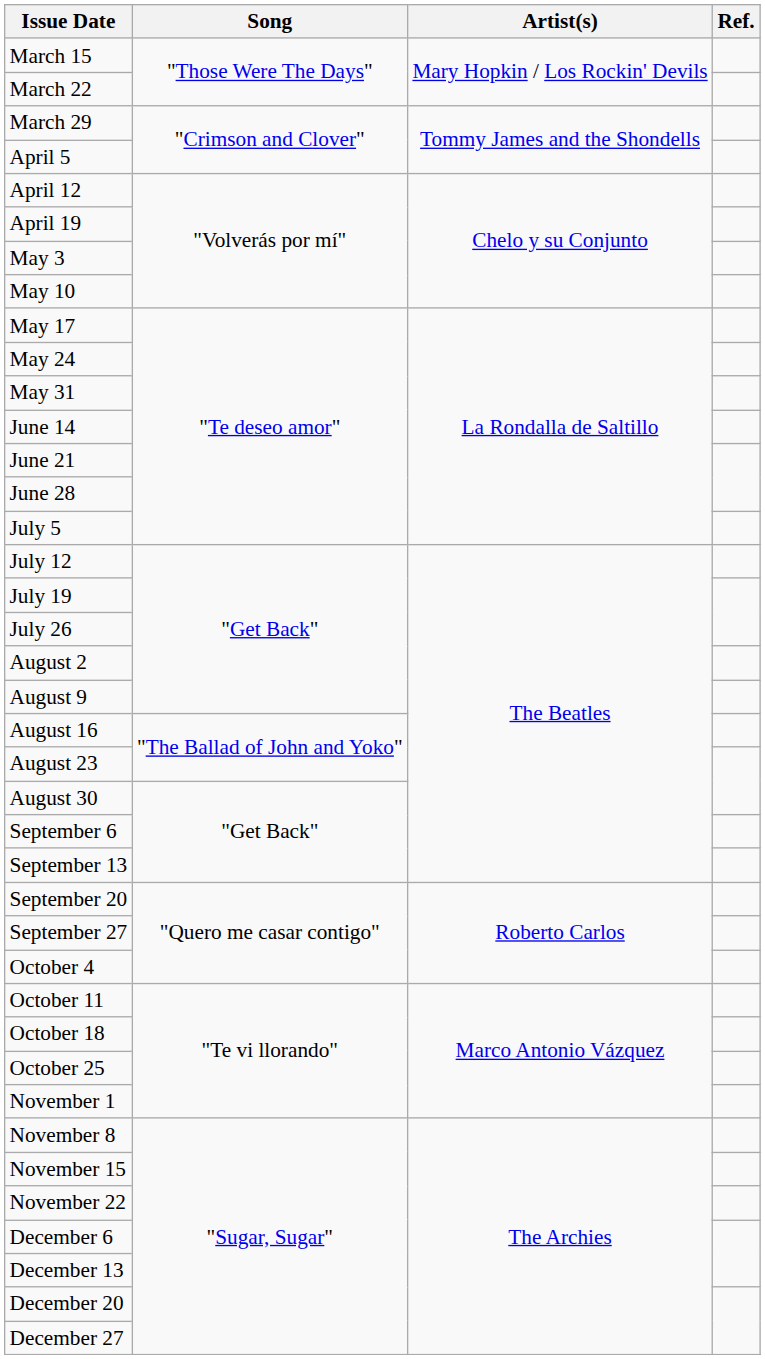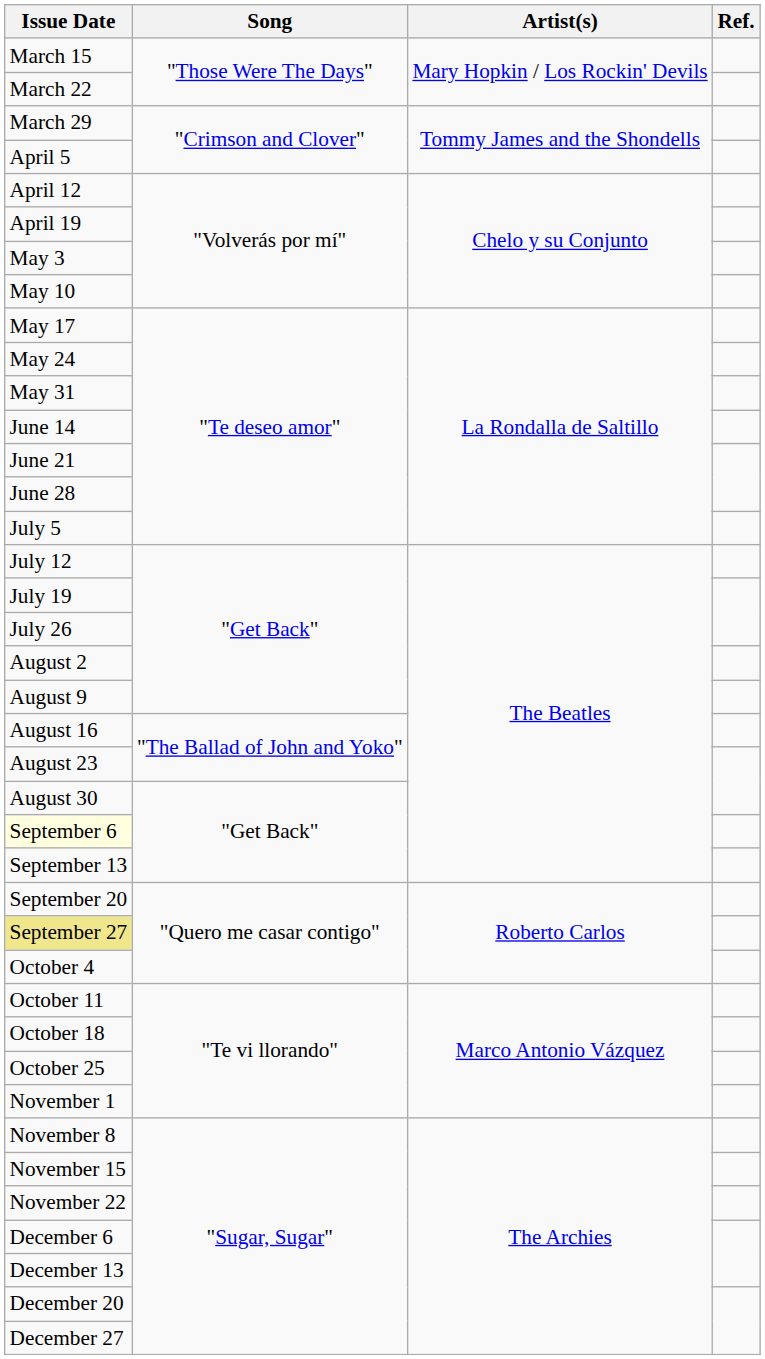September 6 | Issue Date: no background -> lightyellow background
September 27 | Issue Date: no background -> khaki background
